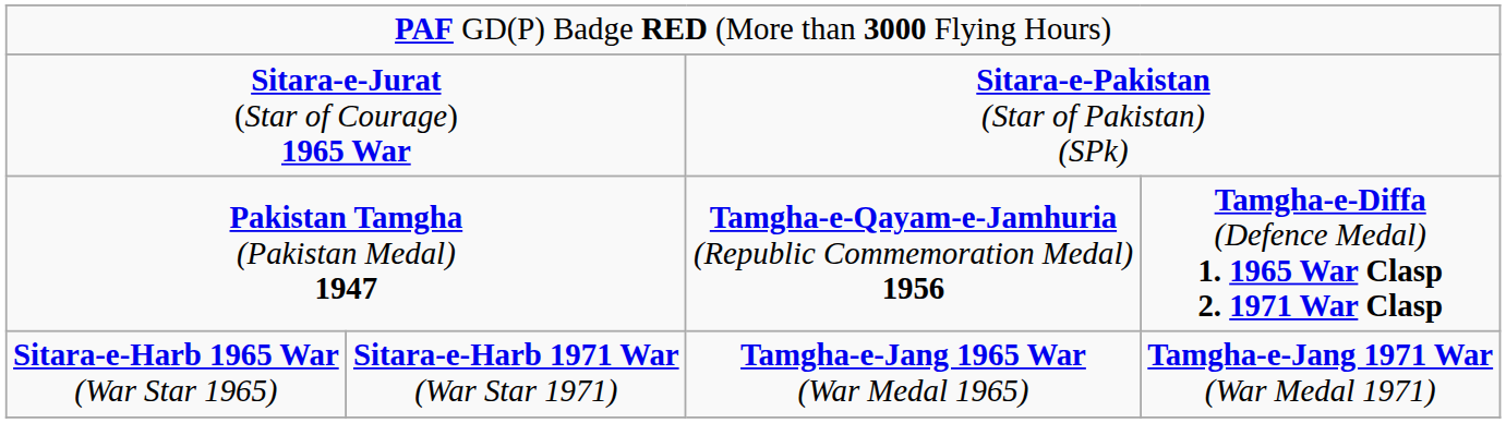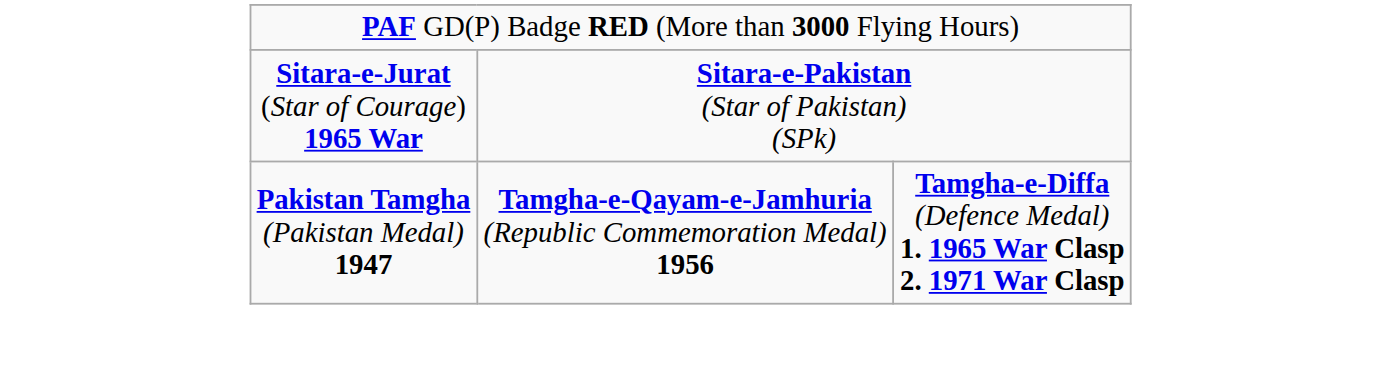- row: Sitara-e-Harb 1965 War (War Star 1965) | Sitara-e-Harb 1971 War (War Star 1971) | Tamgha-e-Jang 1965 War (War Medal 1965) | Tamgha-e-Jang 1971 War (War Medal 1971)
